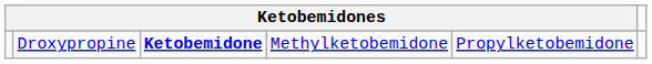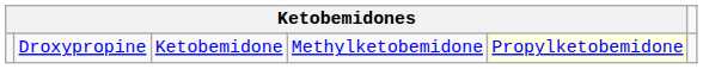Droxypropine | column 3: bold -> normal
Droxypropine | column 5: no background -> lightyellow background
